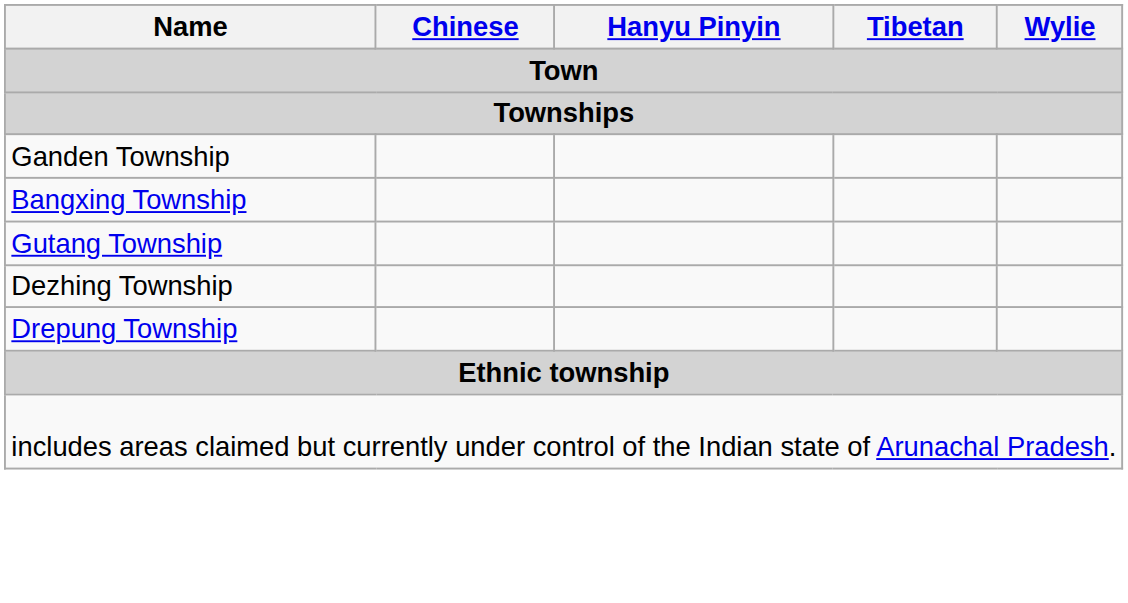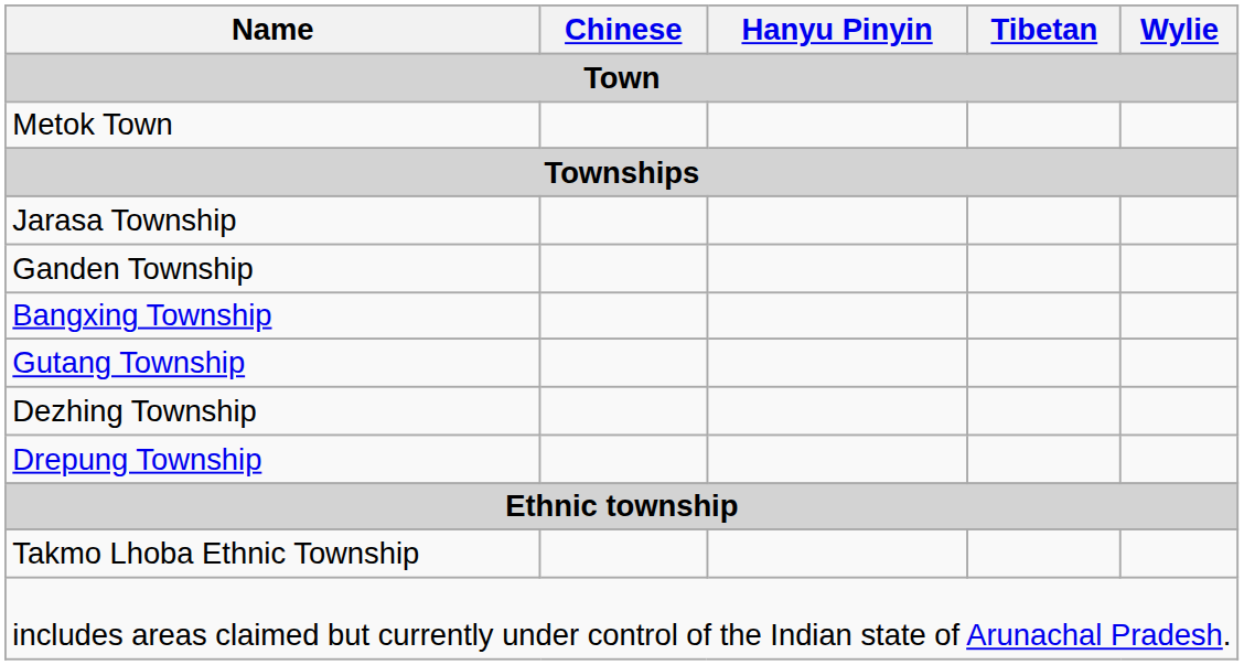+ row: Metok Town
+ row: Jarasa Township
+ row: Takmo Lhoba Ethnic Township
